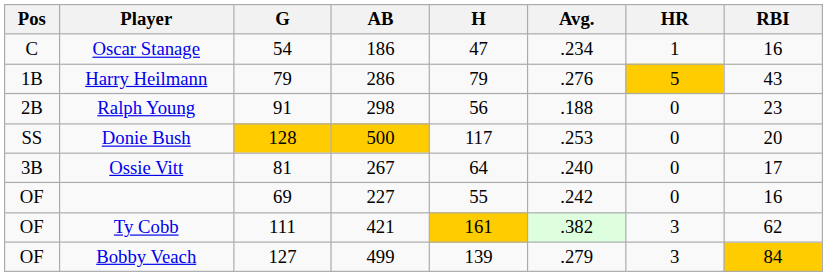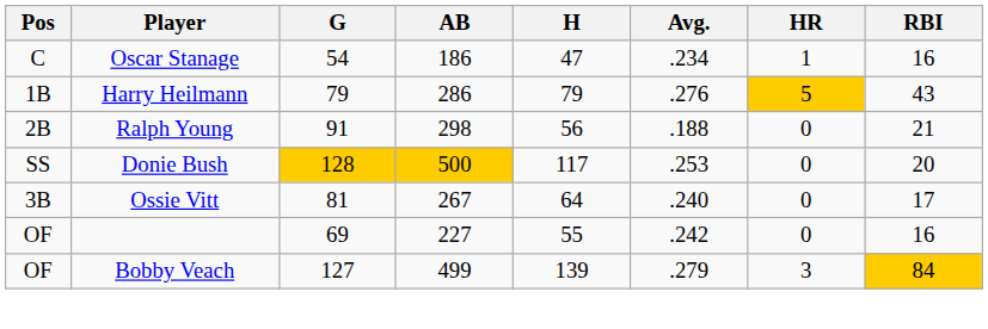Ralph Young | RBI: 23 -> 21
- row: OF | Ty Cobb | 111 | 421 | 161 | .382 | 3 | 62
